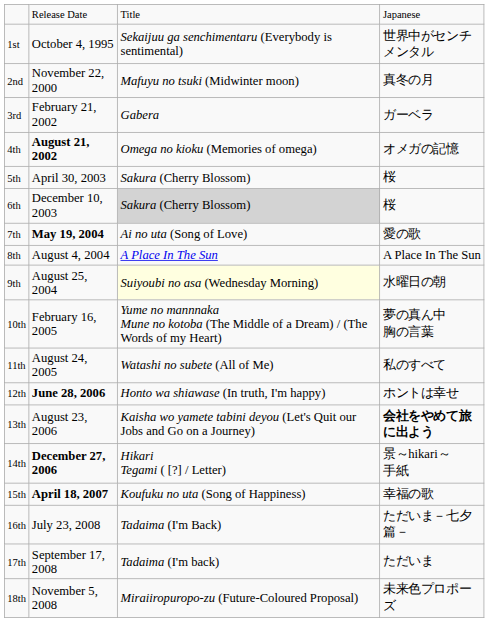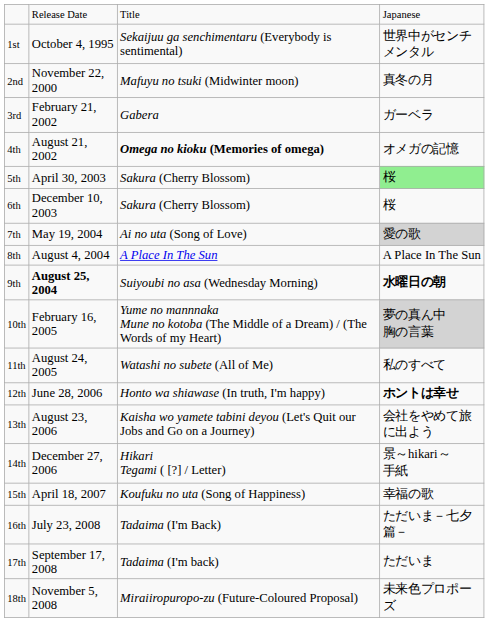4th | column 2: bold -> normal
4th | column 3: normal -> bold
5th | column 4: no background -> lightgreen background
6th | column 3: lightgrey background -> no background
7th | column 2: bold -> normal
7th | column 4: no background -> lightgrey background
9th | column 2: normal -> bold
9th | column 3: lightyellow background -> no background
9th | column 4: normal -> bold
10th | column 4: no background -> lightgrey background
12th | column 2: bold -> normal
12th | column 4: normal -> bold
13th | column 4: bold -> normal
14th | column 2: bold -> normal
15th | column 2: bold -> normal
